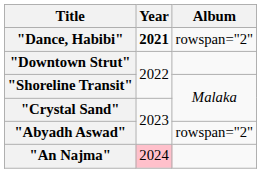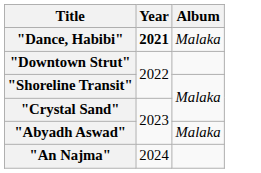"Dance, Habibi" | Album: rowspan="2" -> Malaka
"Abyadh Aswad" | Album: rowspan="2" -> Malaka
"An Najma" | Year: pink background -> no background
